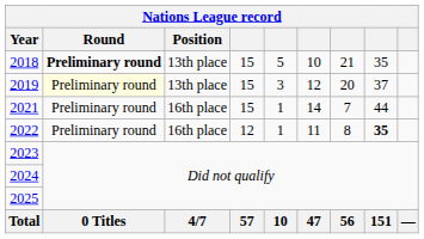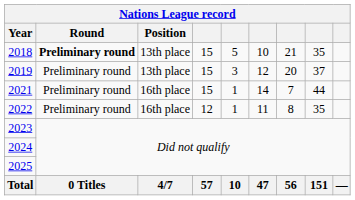2019 | Round: lightyellow background -> no background
2022 | column 8: bold -> normal
